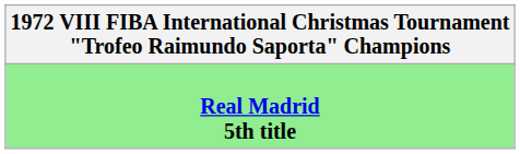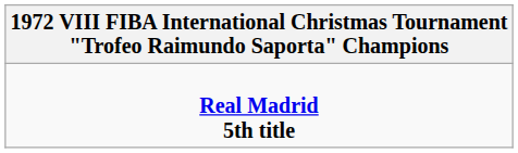row 2 | column 1: lightgreen background -> no background
